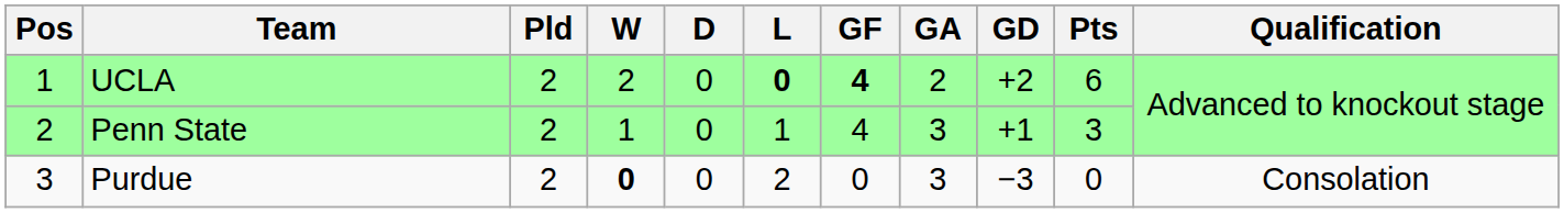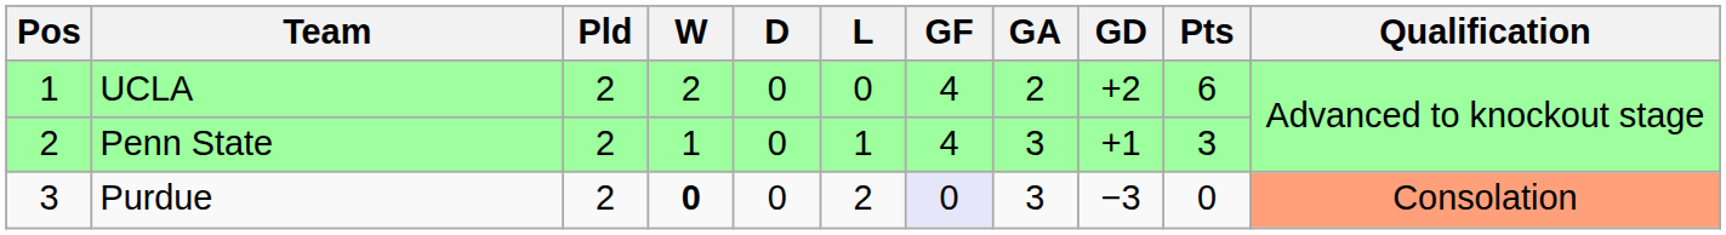UCLA | L: bold -> normal
UCLA | GF: bold -> normal
Purdue | GF: no background -> lavender background
Purdue | Qualification: no background -> lightsalmon background
